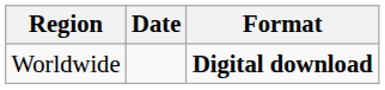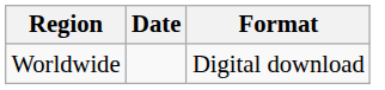Worldwide | Format: bold -> normal
